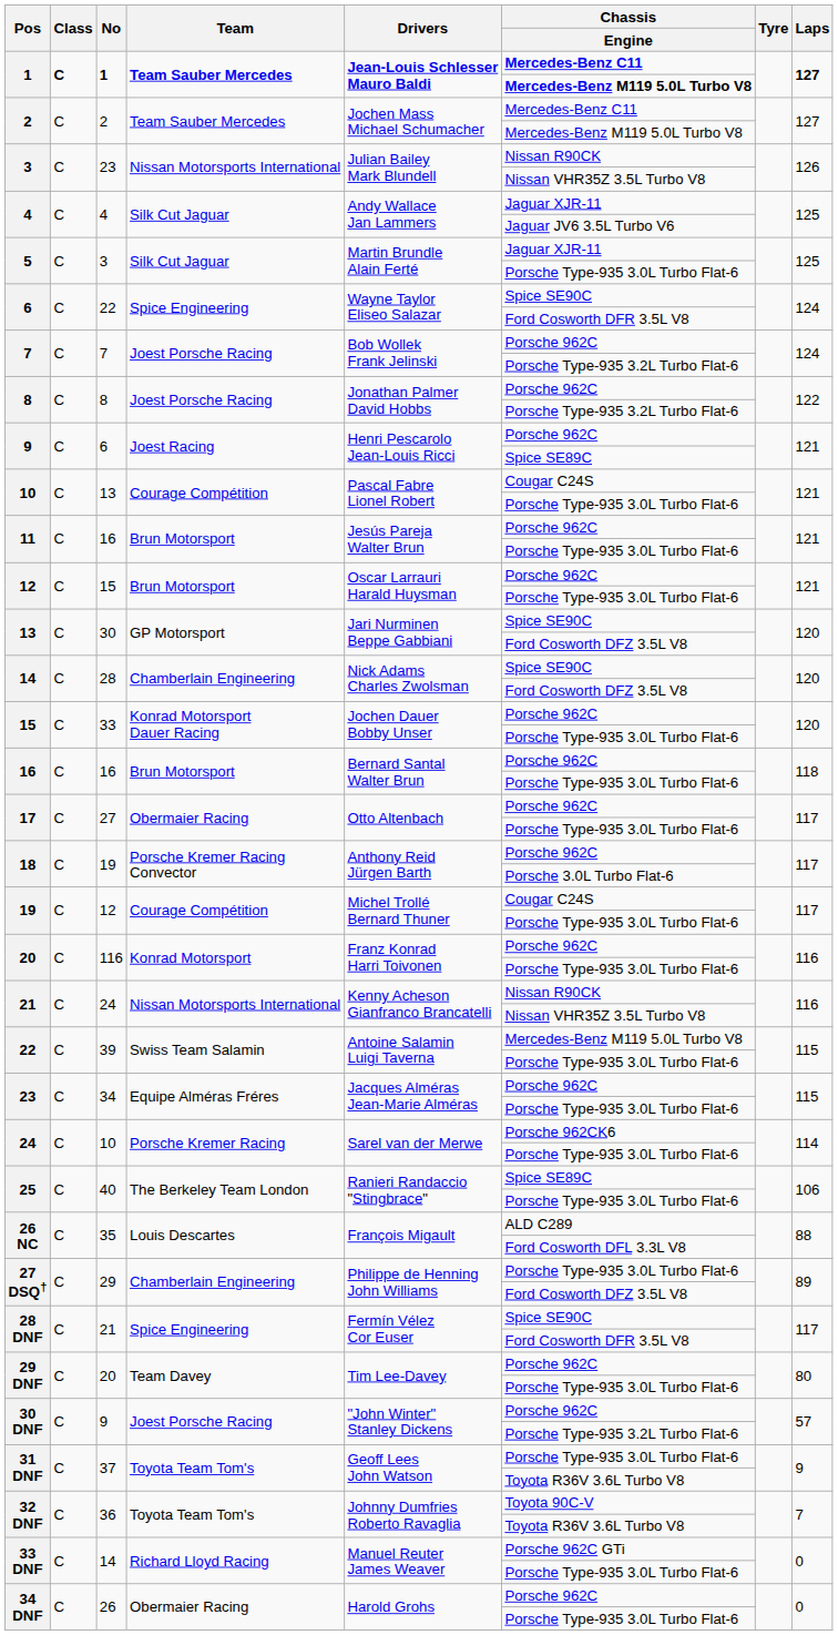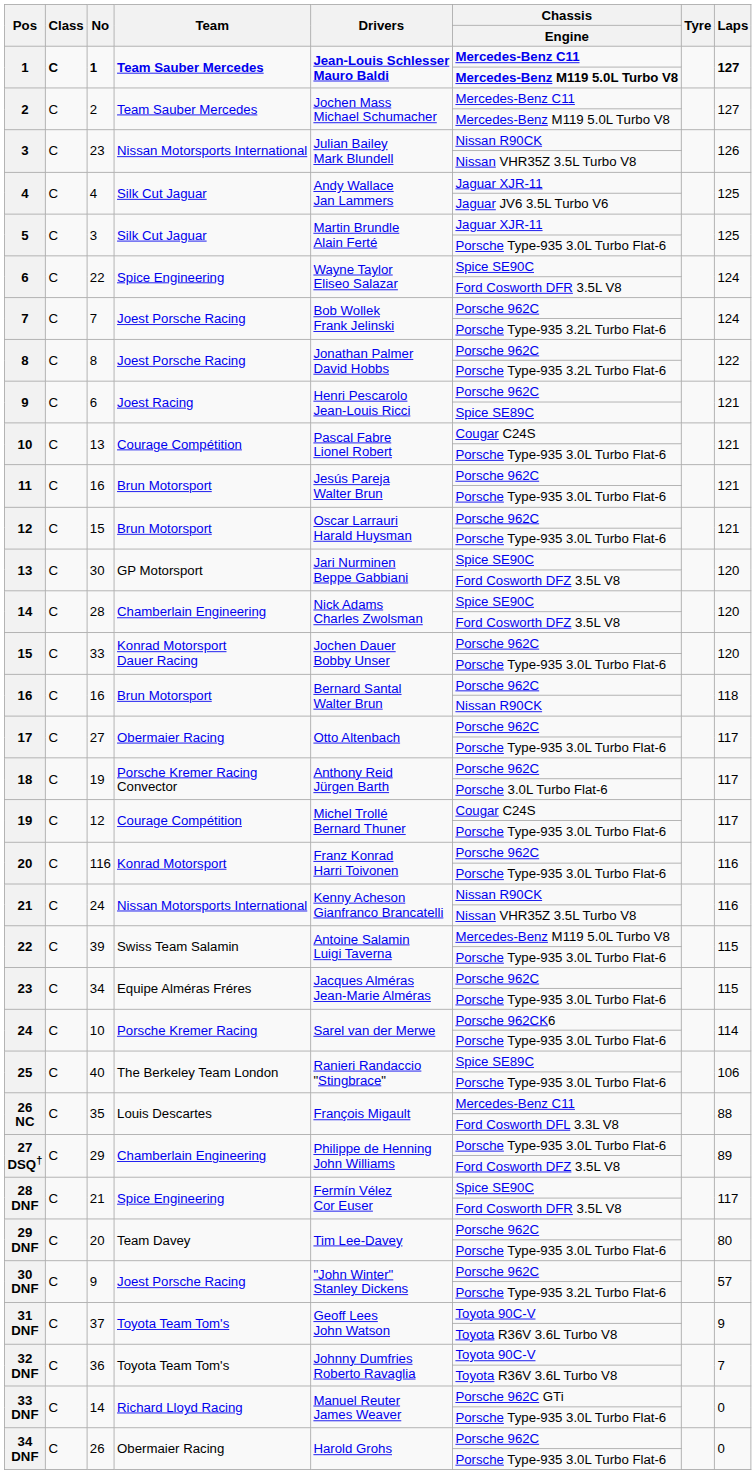row 34 | Chassis / Engine: Porsche Type-935 3.0L Turbo Flat-6 -> Nissan R90CK
row 53 | Chassis / Engine: ALD C289 -> Mercedes-Benz C11
row 63 | Chassis / Engine: Porsche Type-935 3.0L Turbo Flat-6 -> Toyota 90C-V
